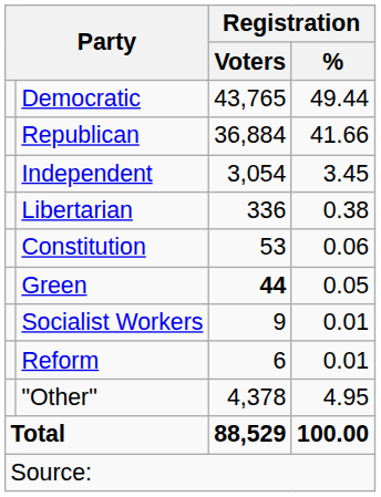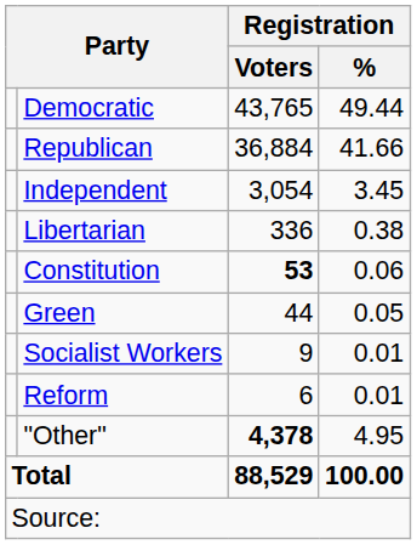Constitution | Registration / Voters: normal -> bold
Green | Registration / Voters: bold -> normal
"Other" | Registration / Voters: normal -> bold
